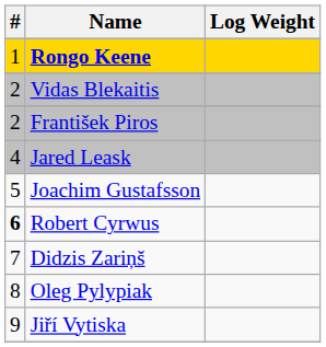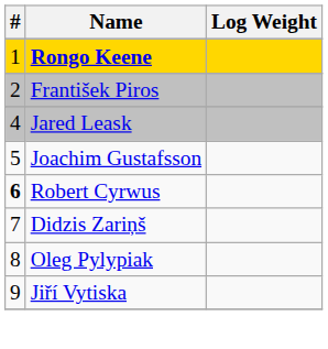- row: 2 | Vidas Blekaitis
